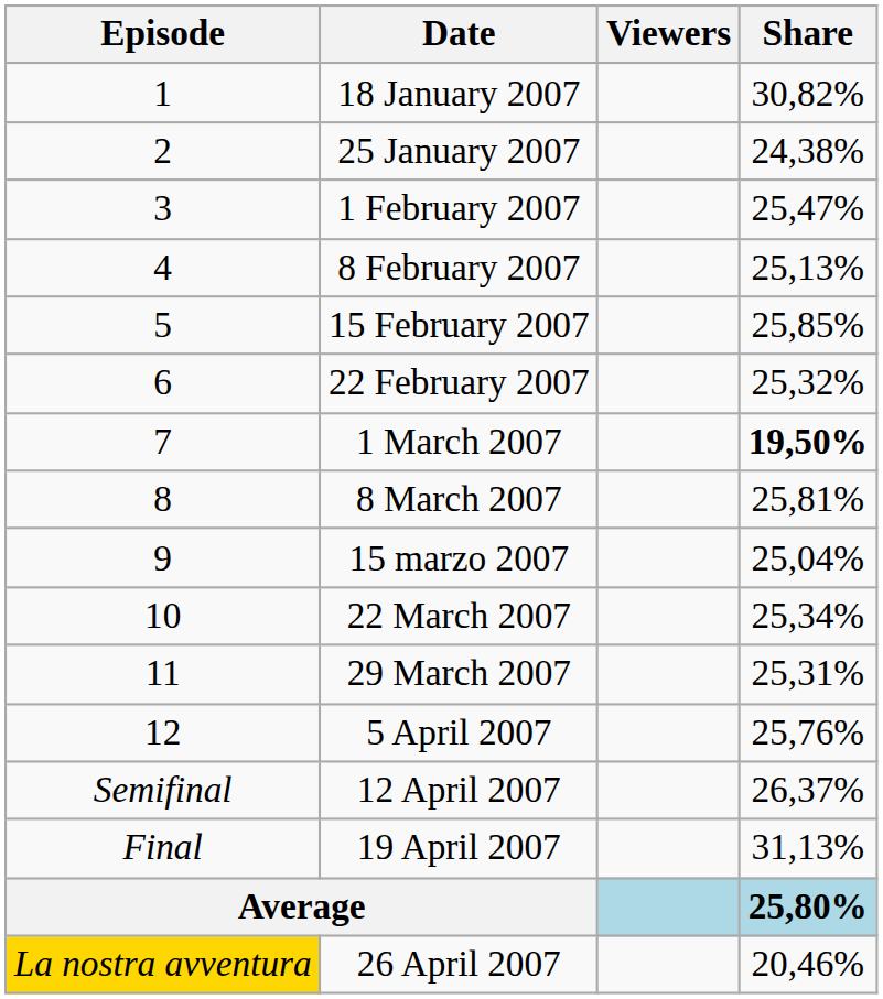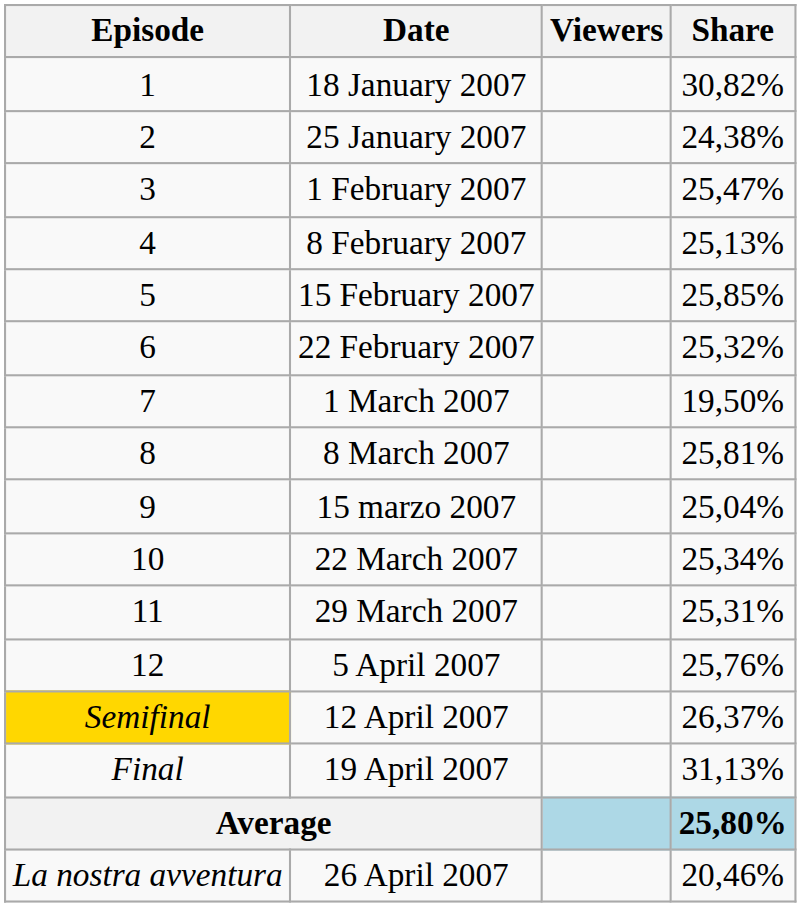1 March 2007 | Share: bold -> normal
12 April 2007 | Episode: no background -> gold background
26 April 2007 | Episode: gold background -> no background
